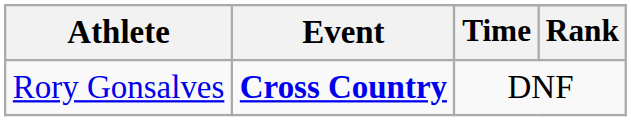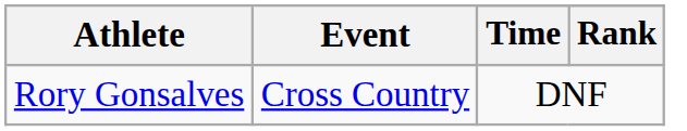Rory Gonsalves | Event: bold -> normal
